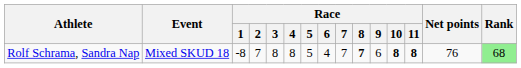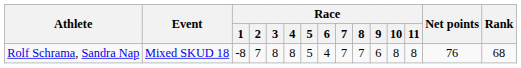Rolf Schrama, Sandra Nap | Race / 8: bold -> normal
Rolf Schrama, Sandra Nap | Race / 10: bold -> normal
Rolf Schrama, Sandra Nap | Race / 11: bold -> normal
Rolf Schrama, Sandra Nap | Rank: lightgreen background -> no background
